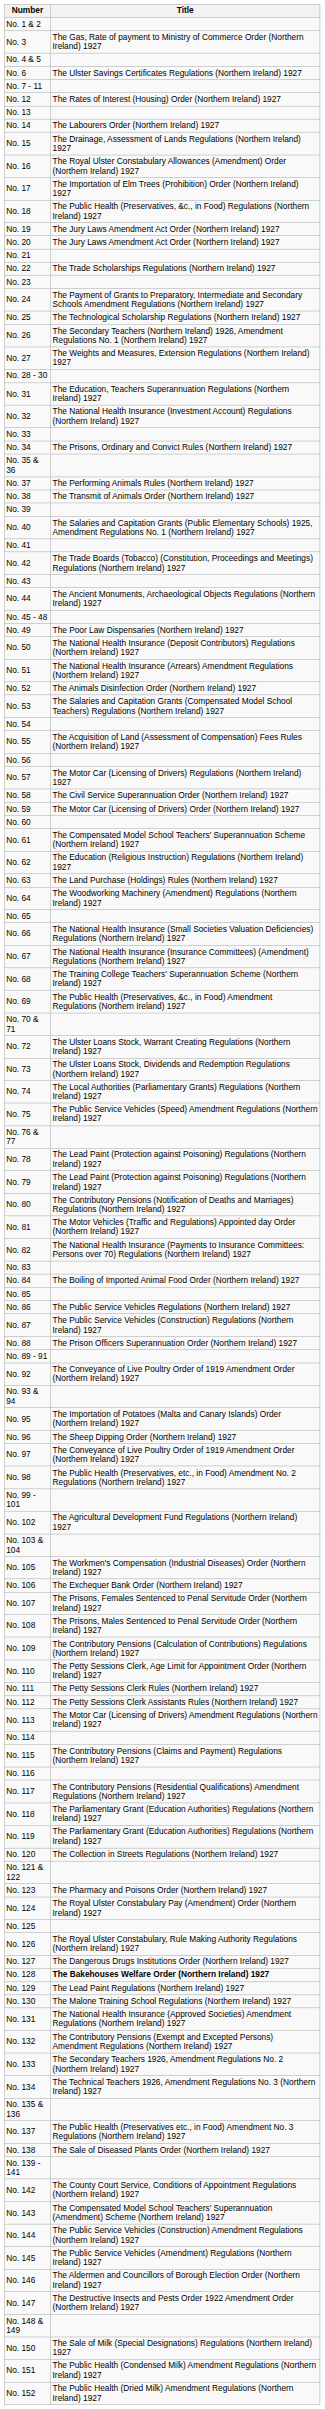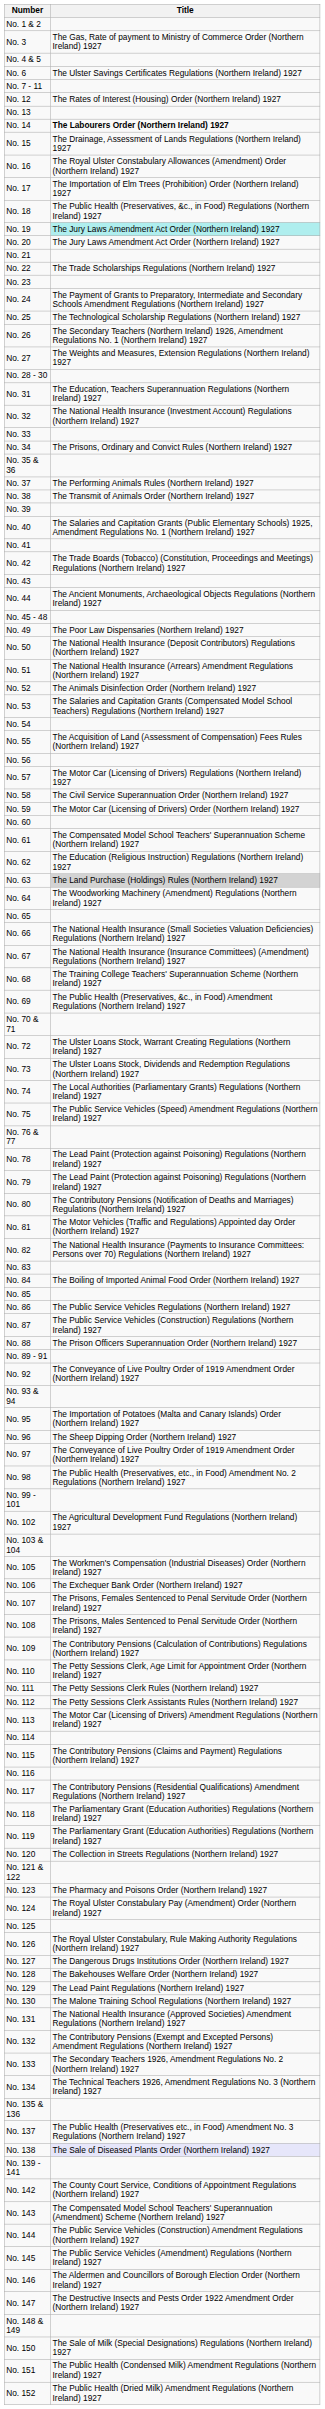No. 14 | Title: normal -> bold
No. 19 | Title: no background -> paleturquoise background
No. 63 | Title: no background -> lightgrey background
No. 128 | Title: bold -> normal
No. 138 | Title: no background -> lavender background
